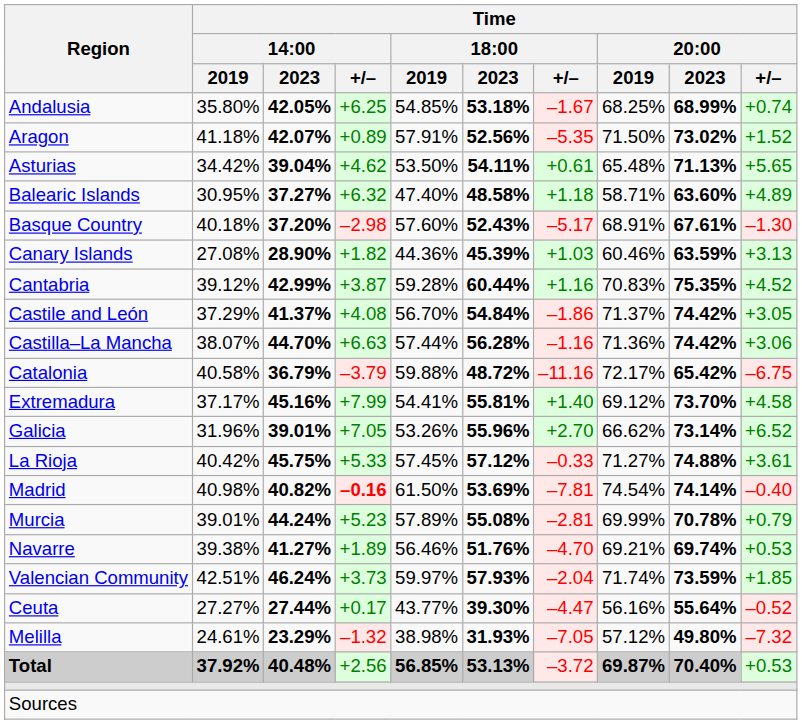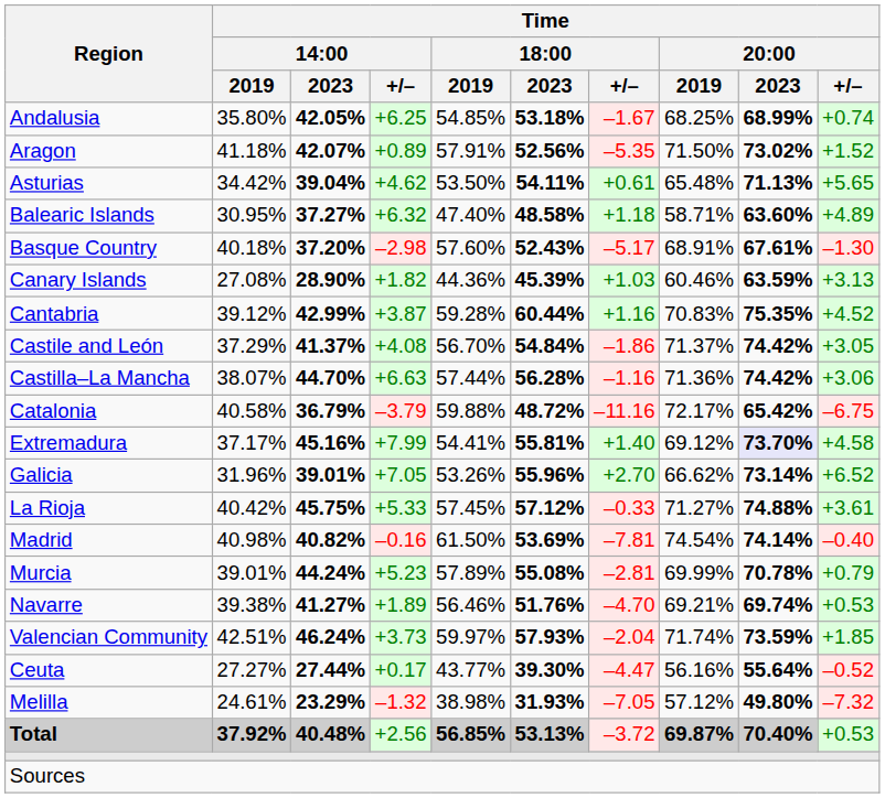Extremadura | Time / 20:00 / 2023: no background -> lavender background
Madrid | Time / 14:00 / +/–: bold -> normal
